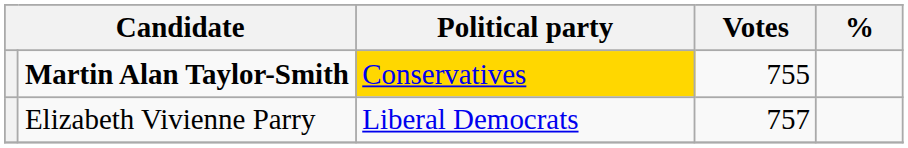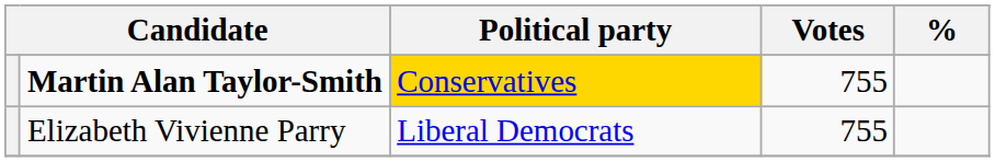Elizabeth Vivienne Parry | Votes: 757 -> 755
